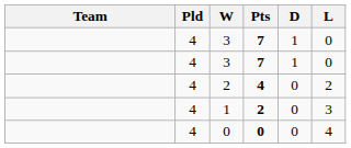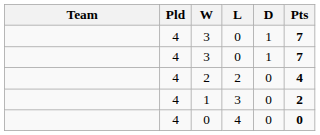columns swapped: L <-> Pts
